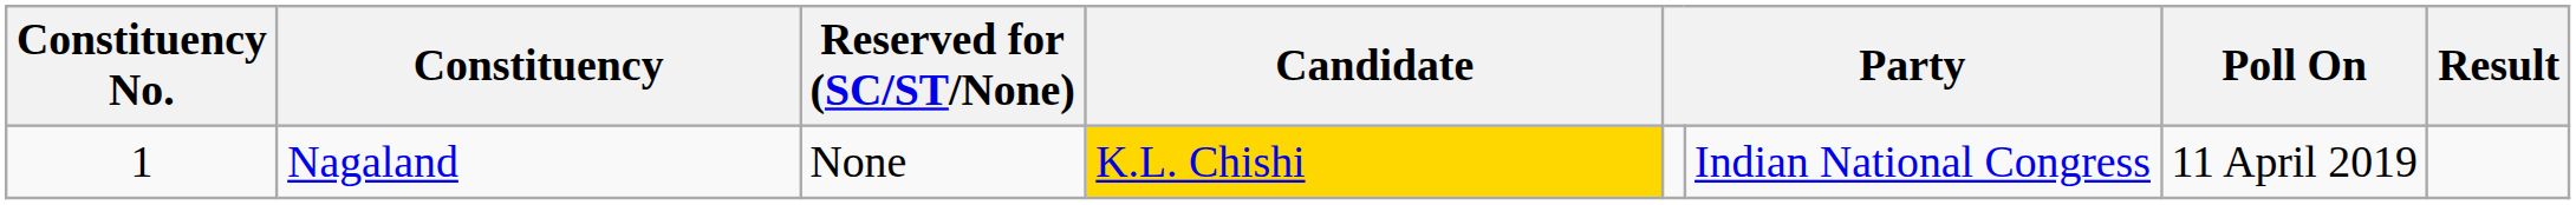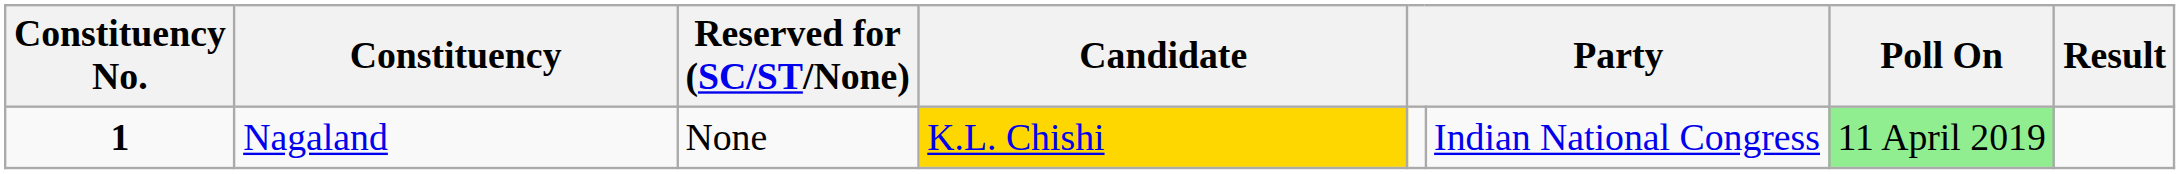Nagaland | Constituency No.: normal -> bold
Nagaland | Poll On: no background -> lightgreen background
